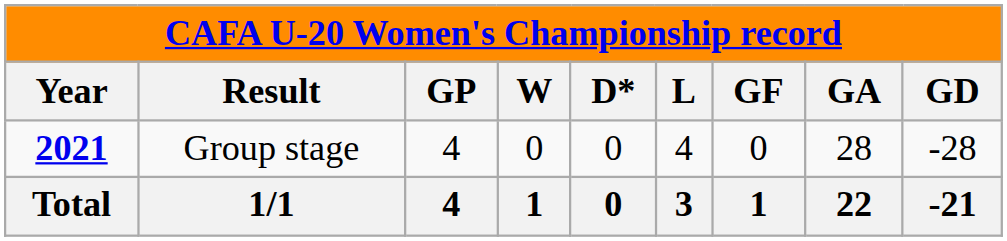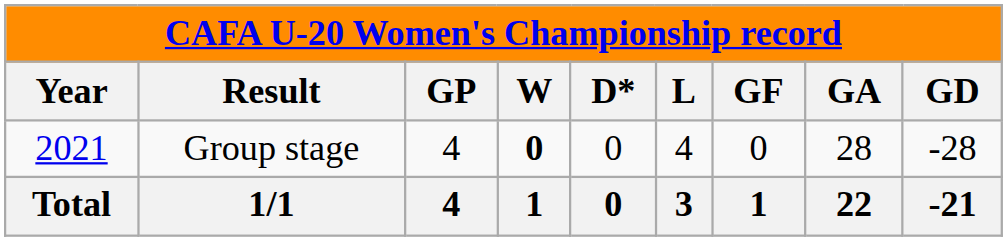Group stage | Year: bold -> normal
Group stage | W: normal -> bold
